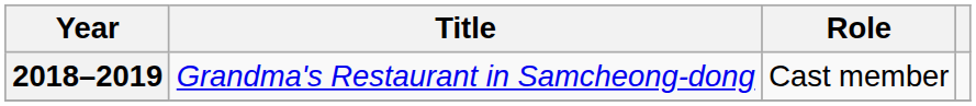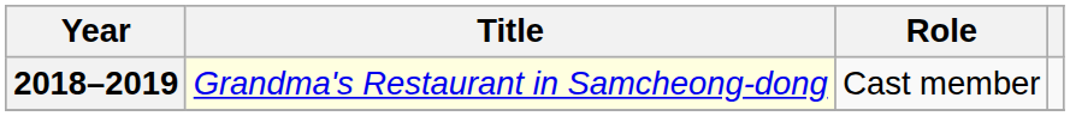2018–2019 | Title: no background -> lightyellow background
